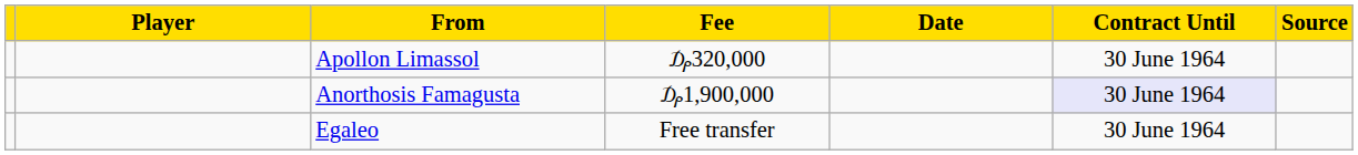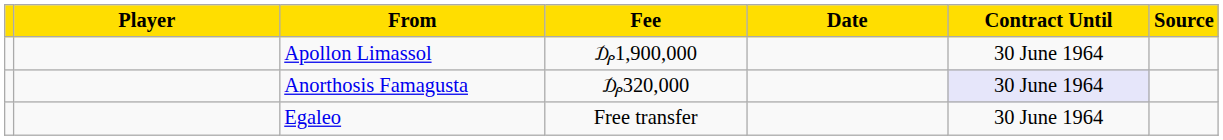Apollon Limassol | Fee: ₯320,000 -> ₯1,900,000
Anorthosis Famagusta | Fee: ₯1,900,000 -> ₯320,000
